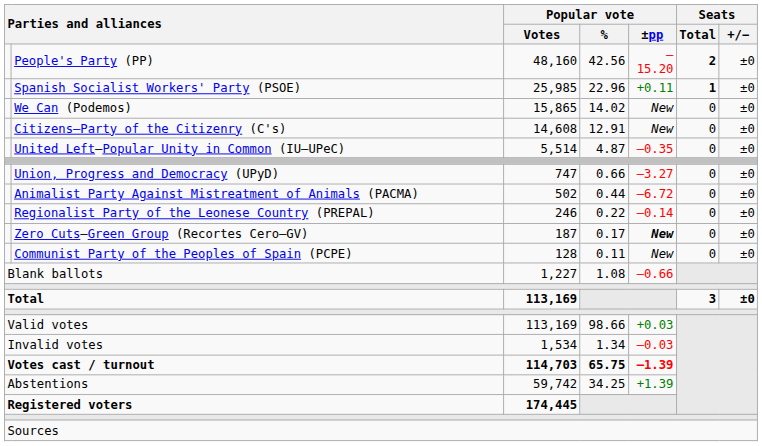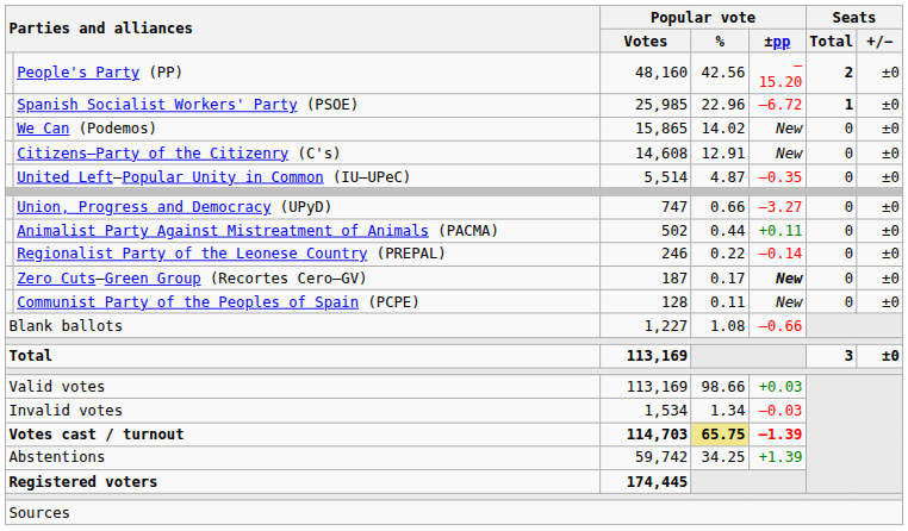Spanish Socialist Workers' Party (PSOE) | Popular vote / ±pp: +0.11 -> –6.72
Animalist Party Against Mistreatment of Animals (PACMA) | Popular vote / ±pp: –6.72 -> +0.11
Votes cast / turnout | Popular vote / %: no background -> khaki background
